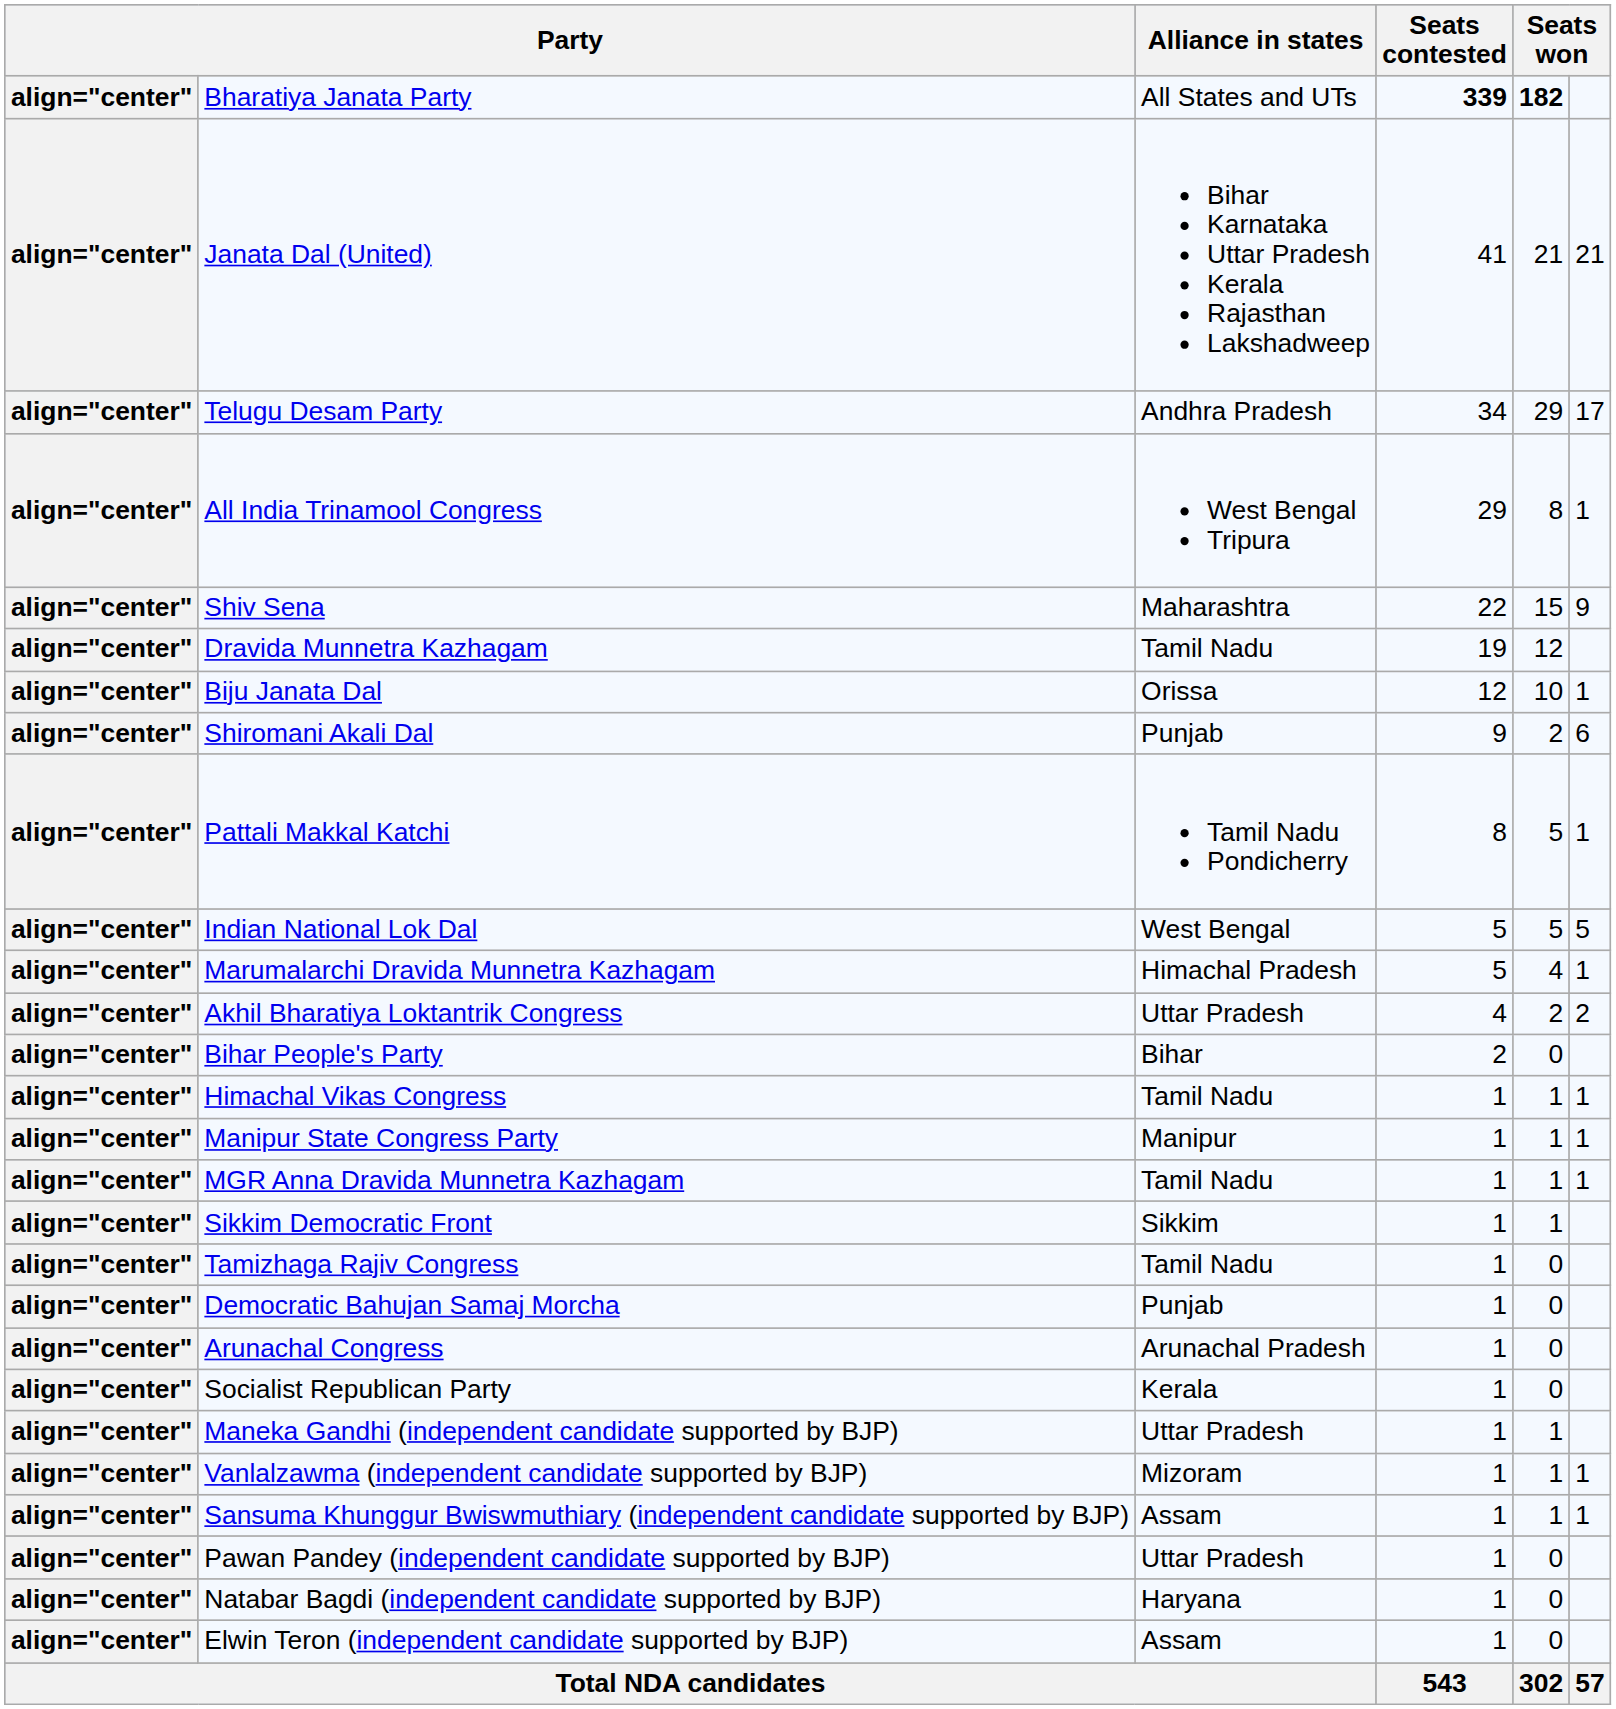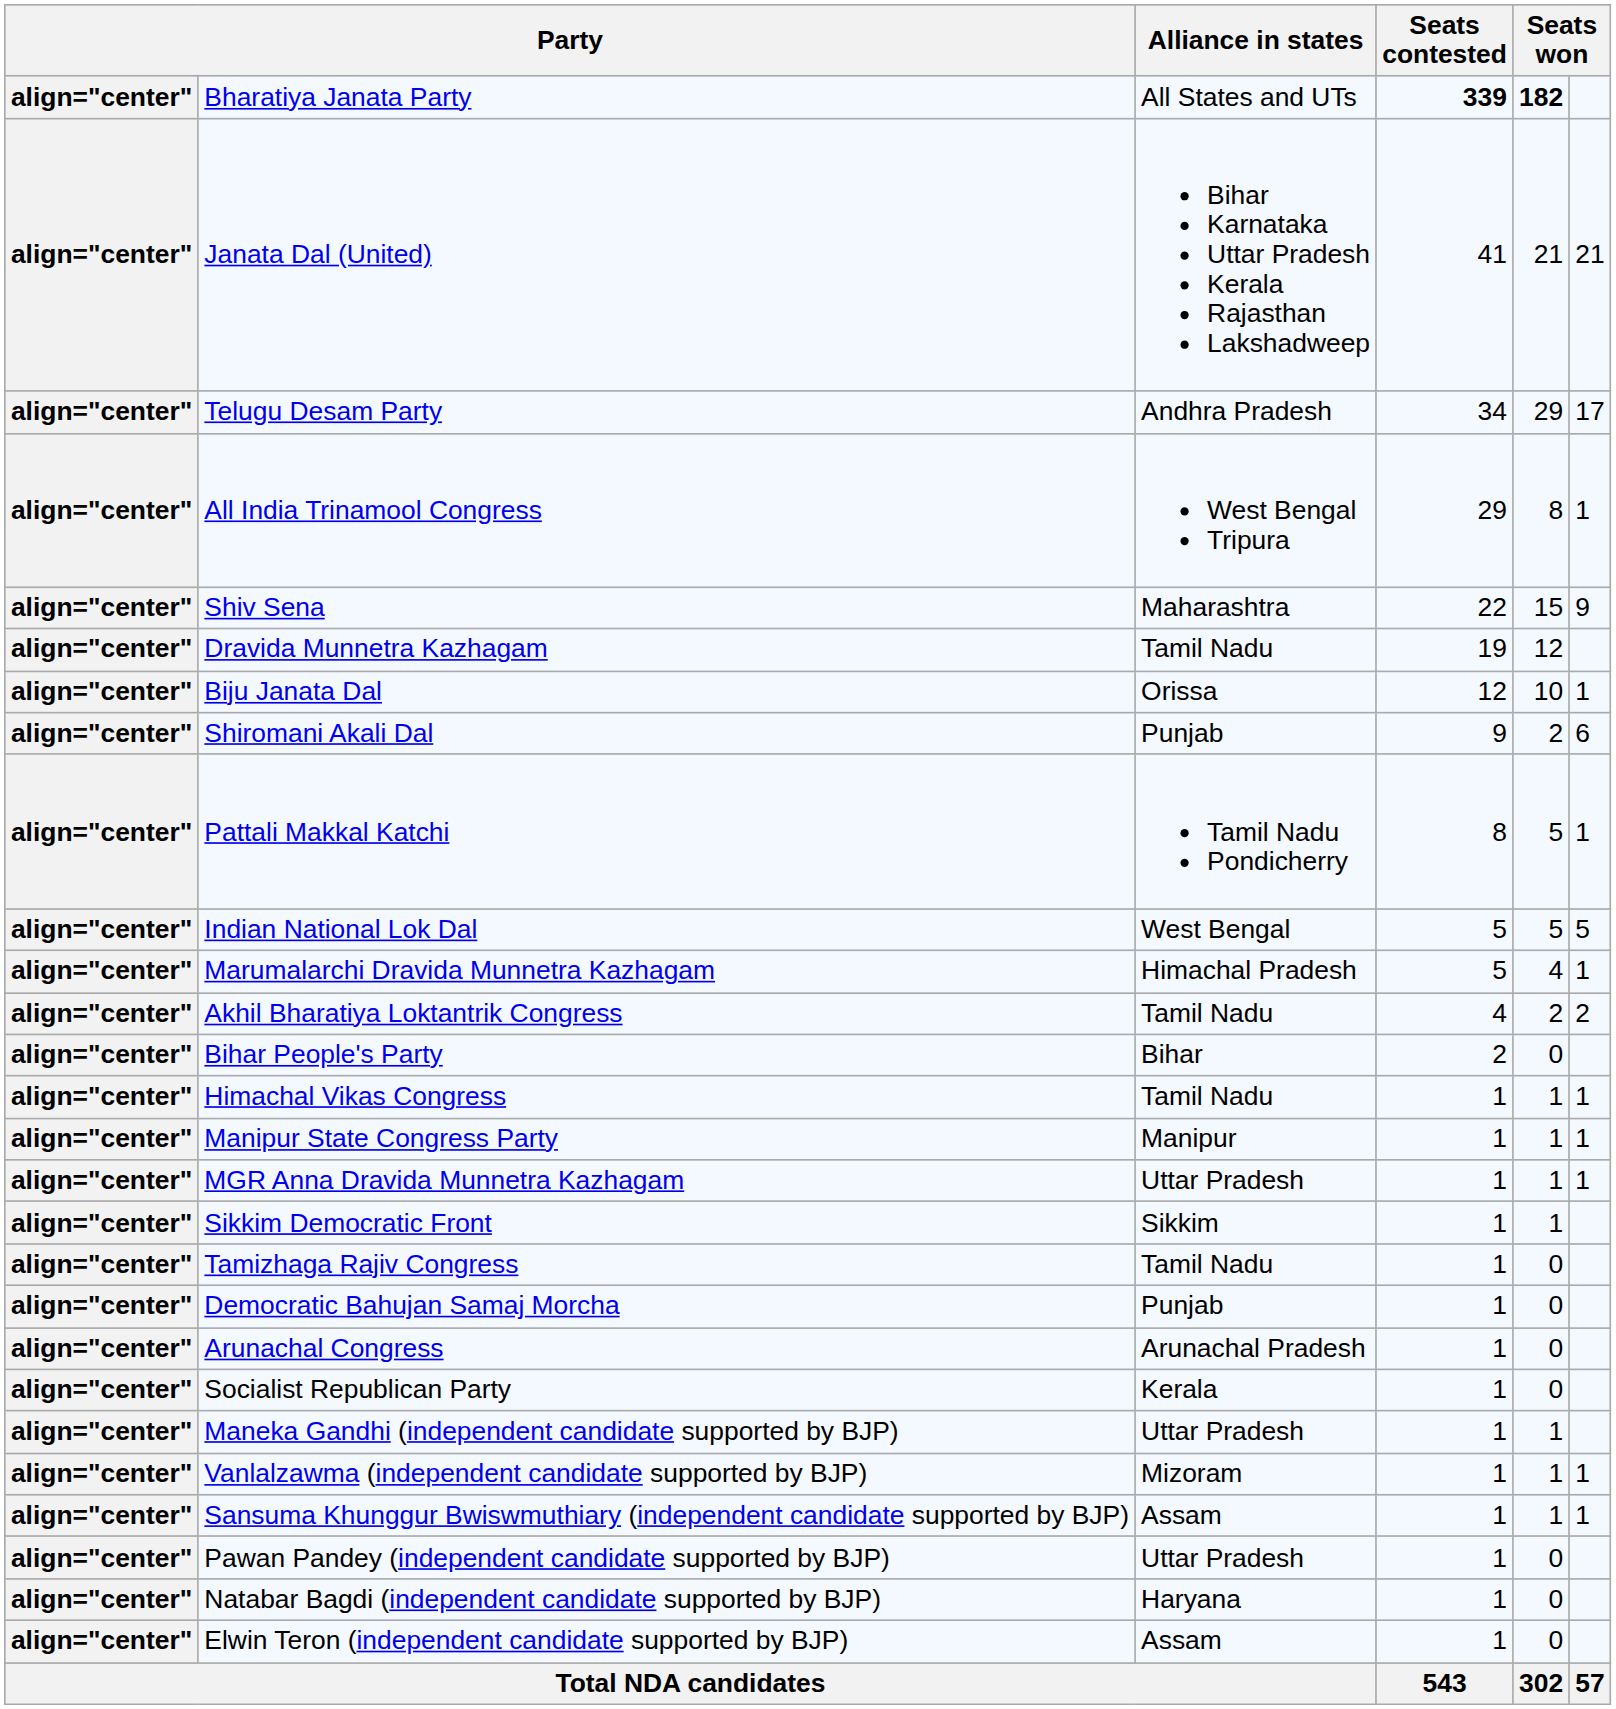Akhil Bharatiya Loktantrik Congress | Alliance in states: Uttar Pradesh -> Tamil Nadu
MGR Anna Dravida Munnetra Kazhagam | Alliance in states: Tamil Nadu -> Uttar Pradesh
